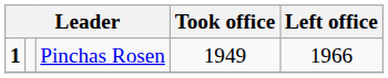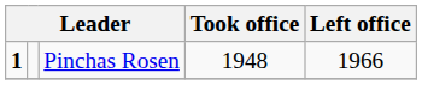Pinchas Rosen | Took office: 1949 -> 1948
